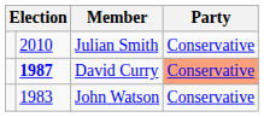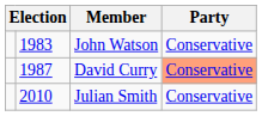rows swapped: John Watson <-> Julian Smith
David Curry | column 2: bold -> normal
